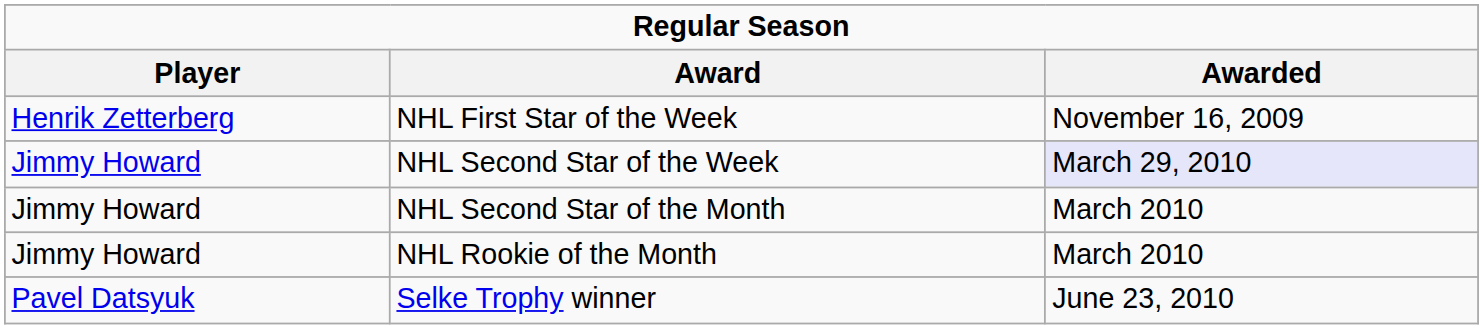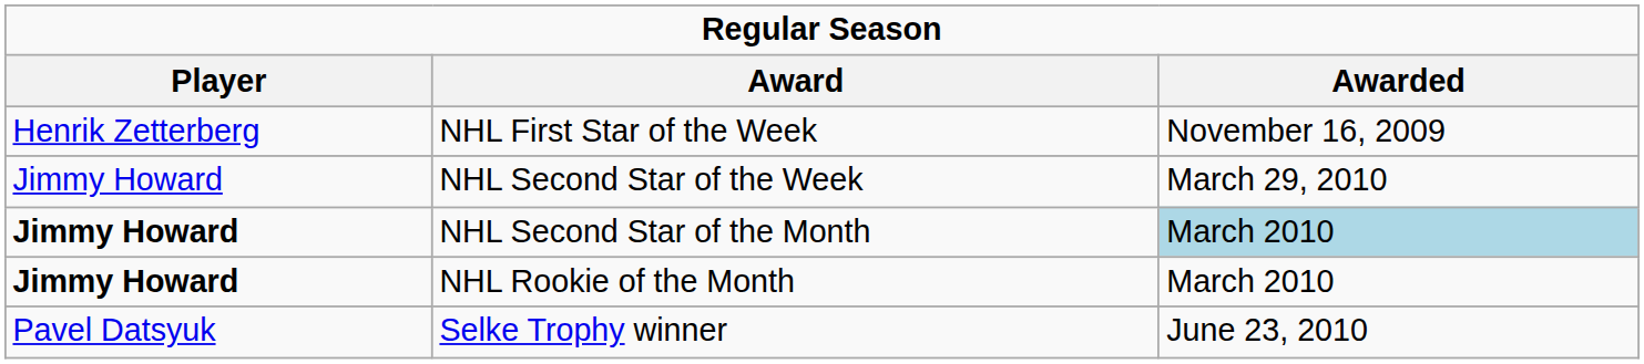NHL Second Star of the Week | Awarded: lavender background -> no background
NHL Second Star of the Month | Player: normal -> bold
NHL Second Star of the Month | Awarded: no background -> lightblue background
NHL Rookie of the Month | Player: normal -> bold
